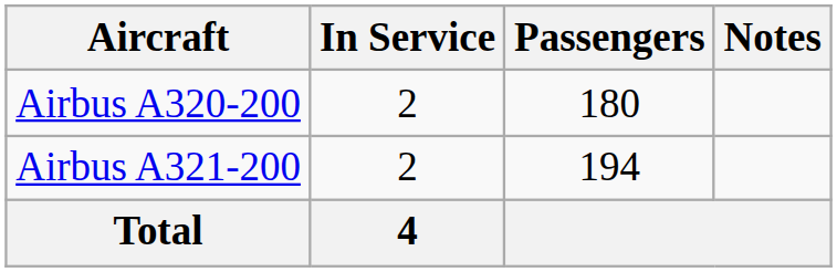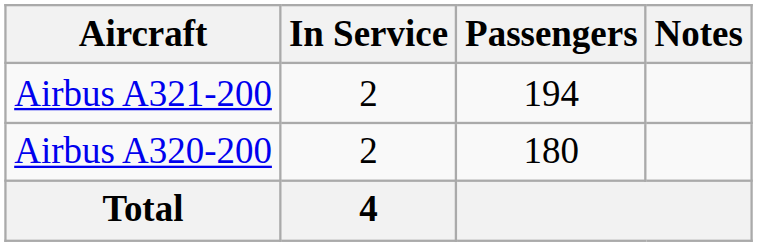rows swapped: Airbus A320-200 <-> Airbus A321-200
